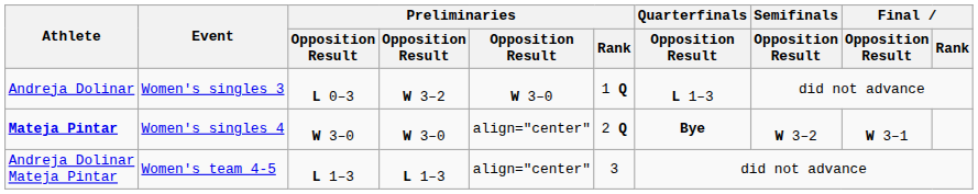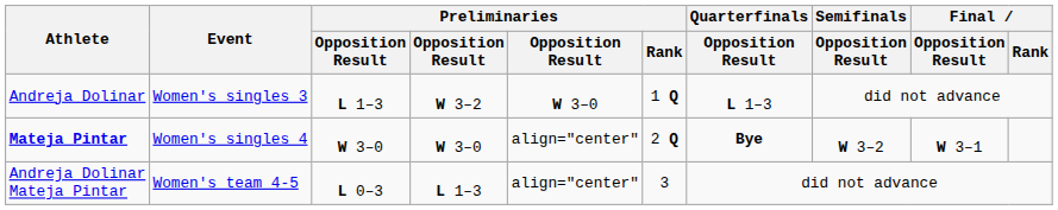Andreja Dolinar | column 3: L 0–3 -> L 1–3
Andreja Dolinar Mateja Pintar | column 3: L 1–3 -> L 0–3
